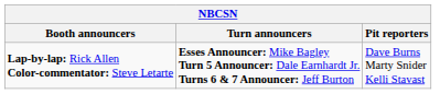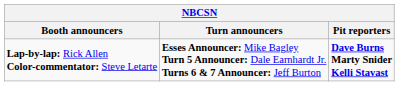Lap-by-lap: Rick Allen Color-commentator: Steve Letarte | Pit reporters: normal -> bold
